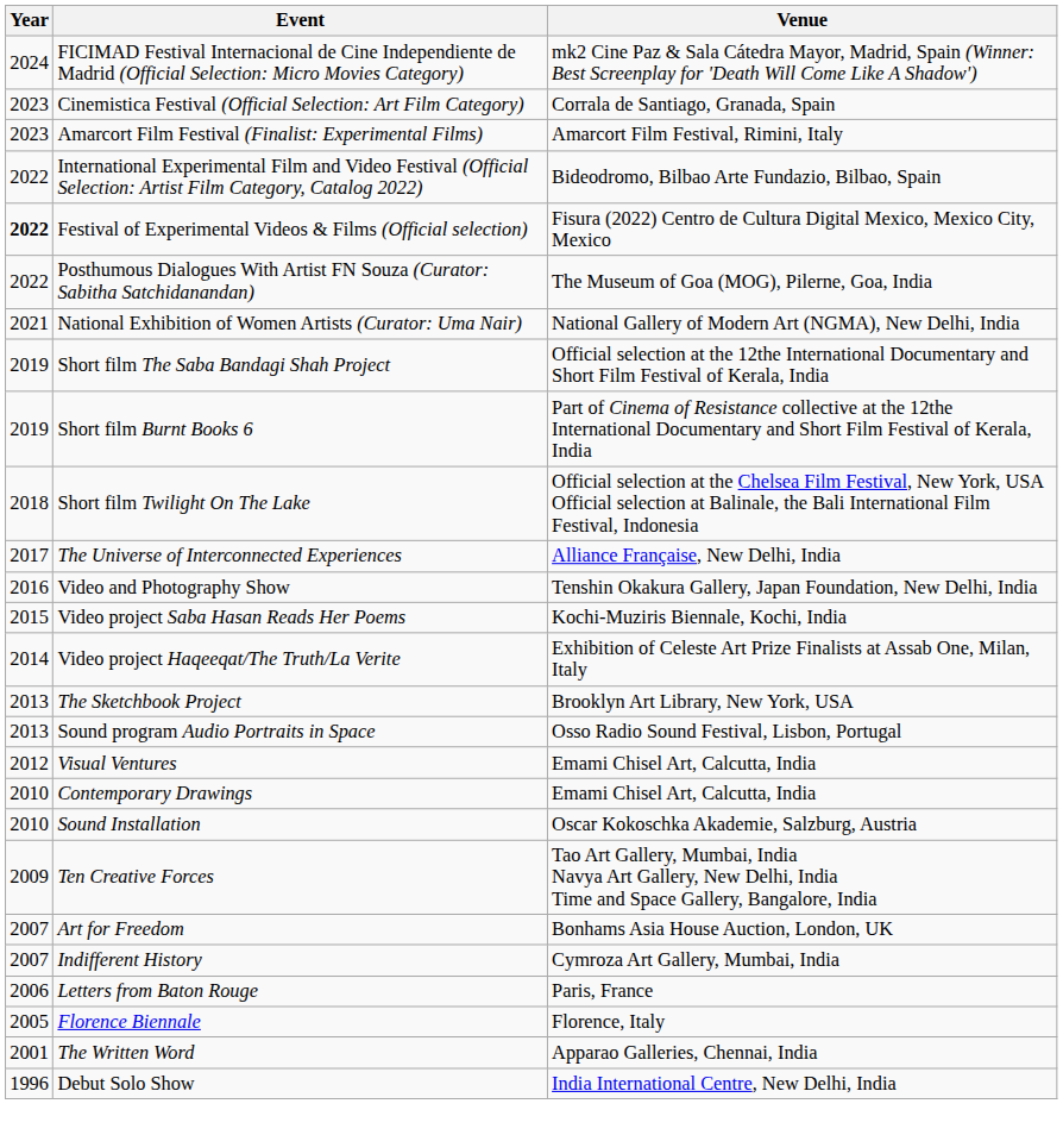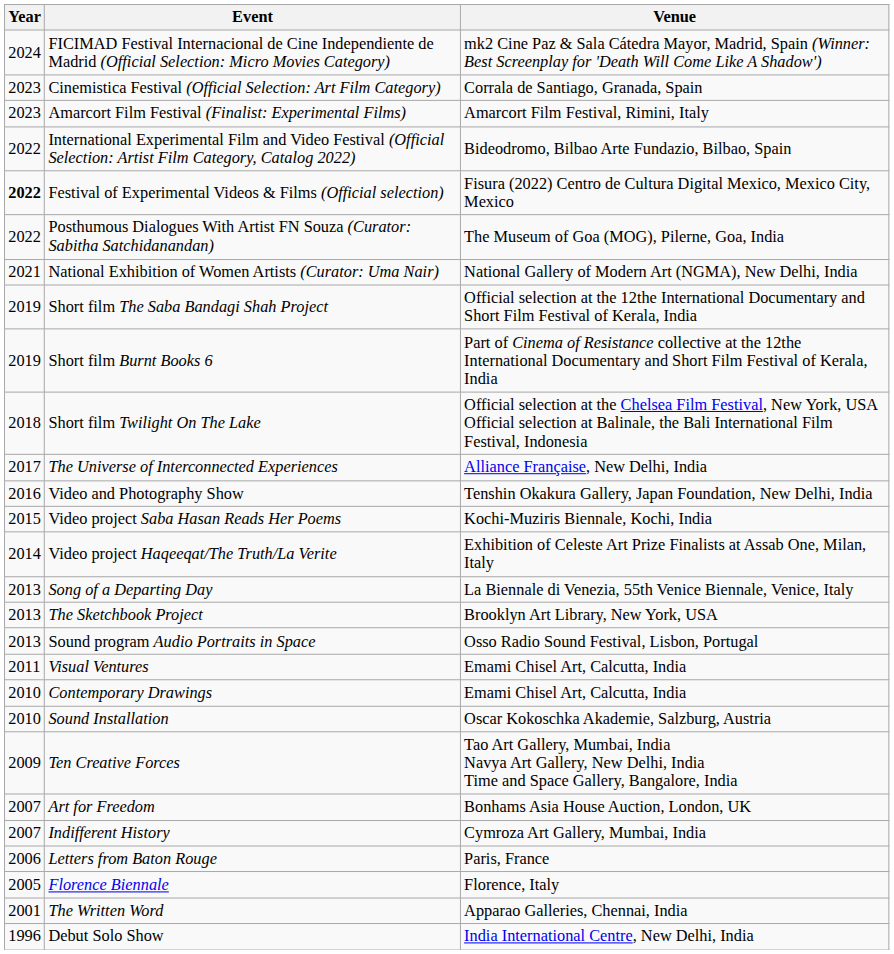+ row: 2013 | Song of a Departing Day | La Biennale di Venezia, 55th Venice Biennale, Venice, Italy
Visual Ventures | Year: 2012 -> 2011
